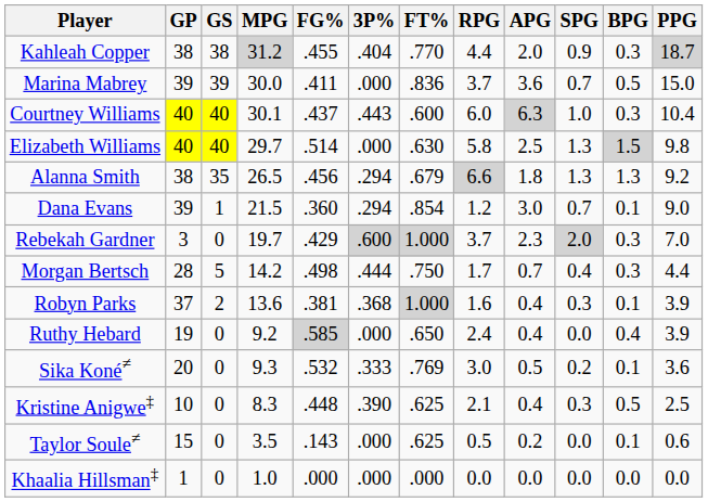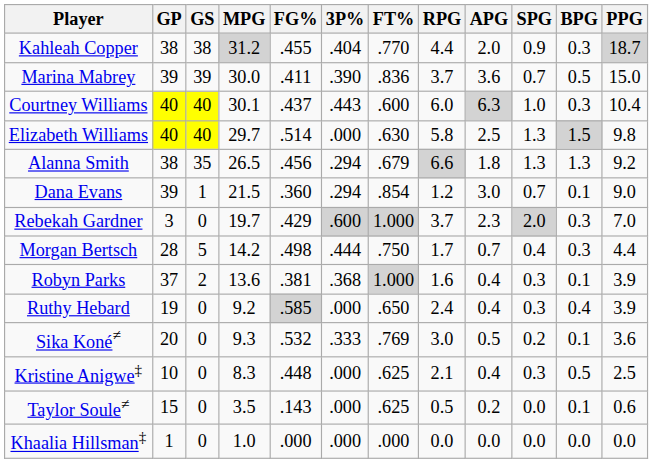Marina Mabrey | 3P%: .000 -> .390
Ruthy Hebard | SPG: 0.0 -> 0.3
Kristine Anigwe‡ | 3P%: .390 -> .000
